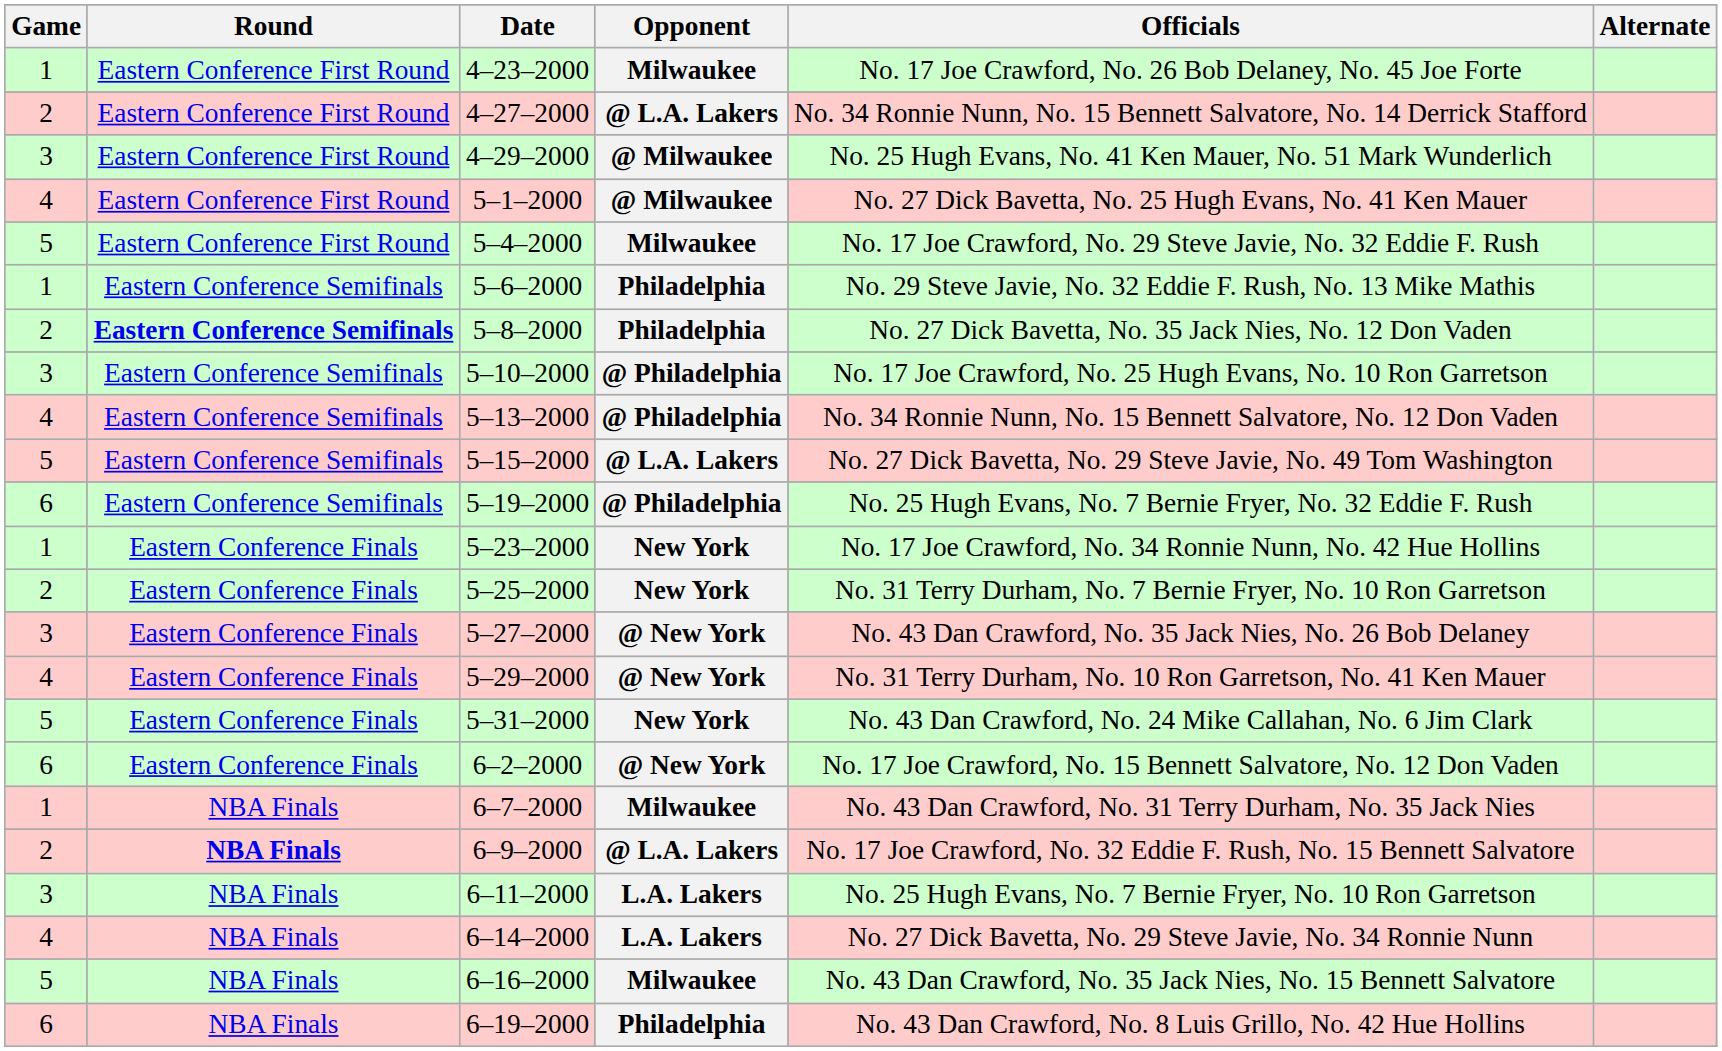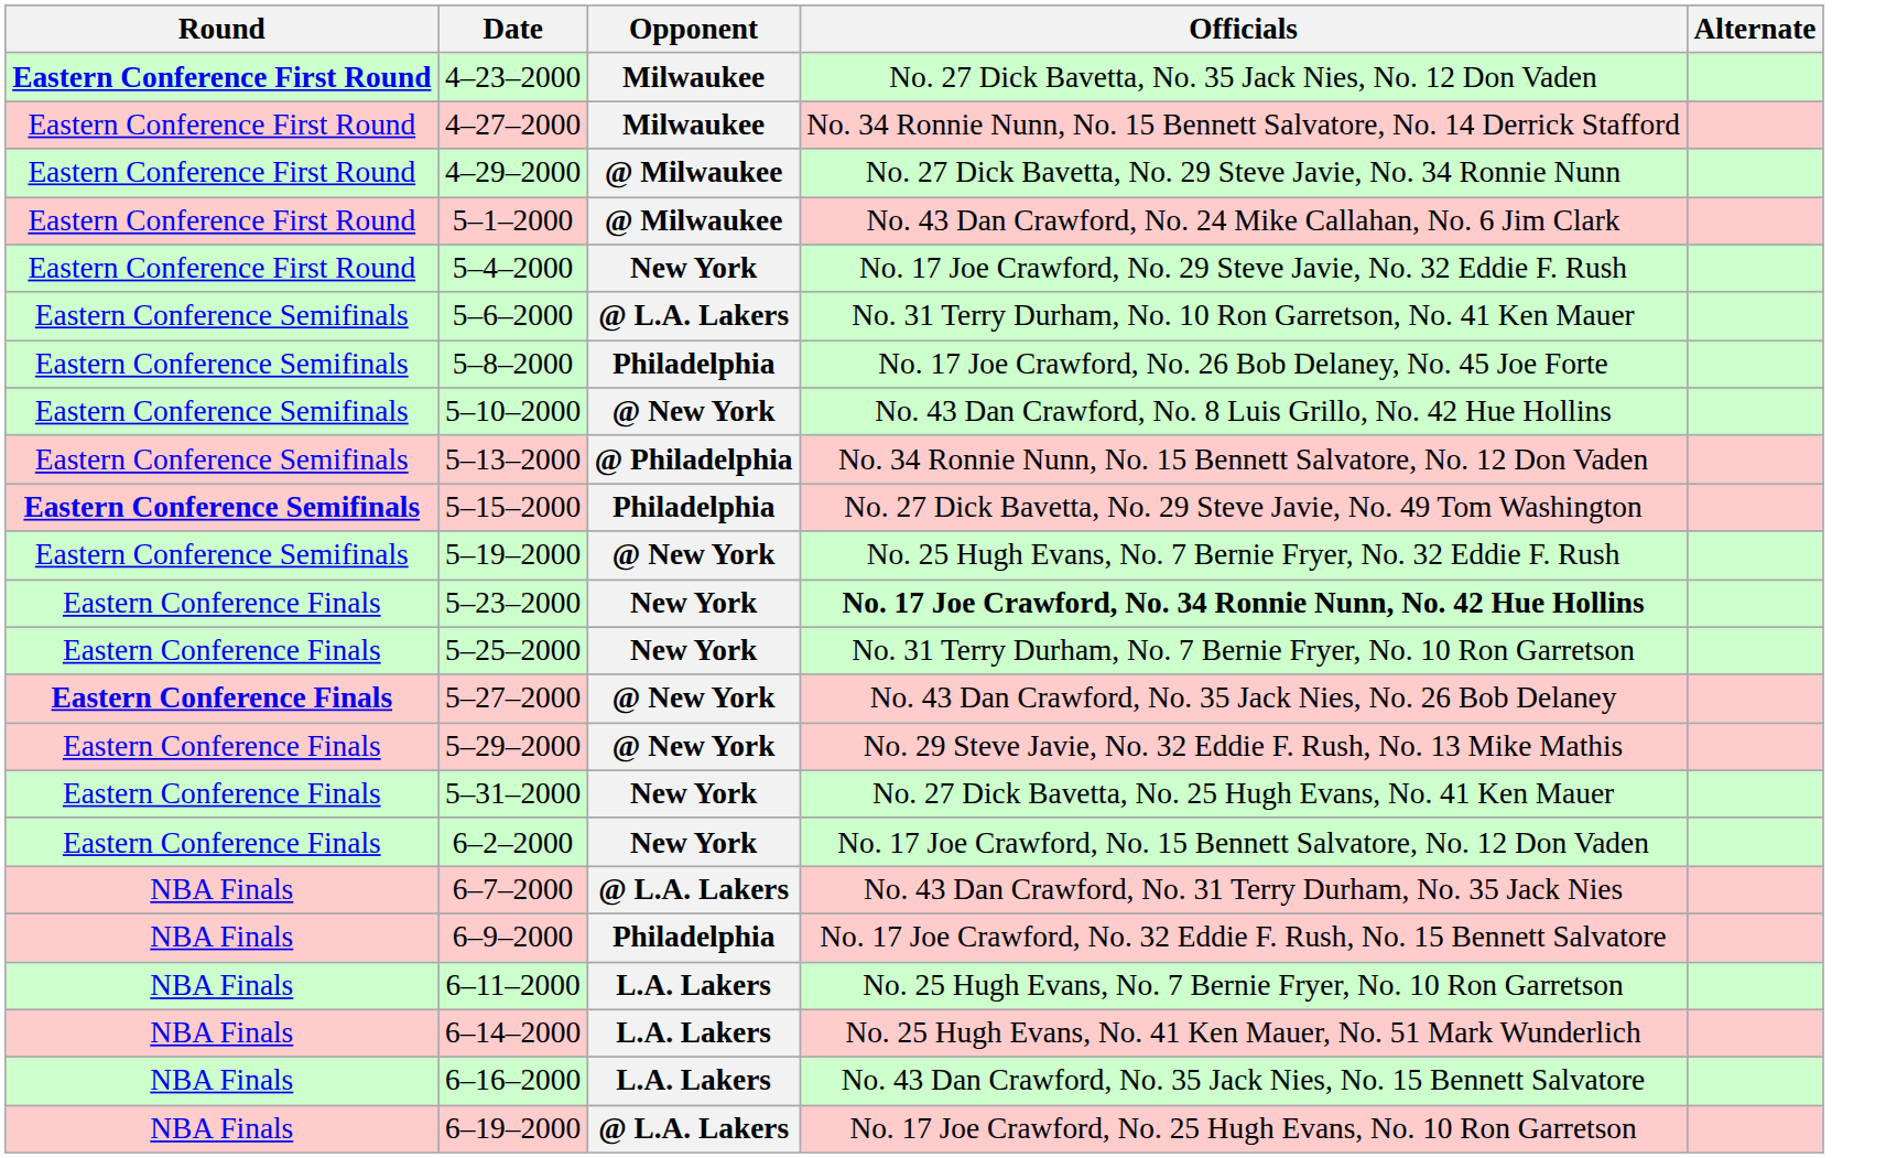- column: Game | 1 | 2 | 3 | 4 | 5 | 1 | 2 | 3 | 4 | 5 | 6 | 1 | 2 | 3 | 4 | 5 | 6 | 1 | 2 | 3 | 4 | 5 | 6
4–23–2000 | Round: normal -> bold
4–23–2000 | Officials: No. 17 Joe Crawford, No. 26 Bob Delaney, No. 45 Joe Forte -> No. 27 Dick Bavetta, No. 35 Jack Nies, No. 12 Don Vaden
4–27–2000 | Opponent: @ L.A. Lakers -> Milwaukee
4–29–2000 | Officials: No. 25 Hugh Evans, No. 41 Ken Mauer, No. 51 Mark Wunderlich -> No. 27 Dick Bavetta, No. 29 Steve Javie, No. 34 Ronnie Nunn
5–1–2000 | Officials: No. 27 Dick Bavetta, No. 25 Hugh Evans, No. 41 Ken Mauer -> No. 43 Dan Crawford, No. 24 Mike Callahan, No. 6 Jim Clark
5–4–2000 | Opponent: Milwaukee -> New York
5–6–2000 | Opponent: Philadelphia -> @ L.A. Lakers
5–6–2000 | Officials: No. 29 Steve Javie, No. 32 Eddie F. Rush, No. 13 Mike Mathis -> No. 31 Terry Durham, No. 10 Ron Garretson, No. 41 Ken Mauer
5–8–2000 | Round: bold -> normal
5–8–2000 | Officials: No. 27 Dick Bavetta, No. 35 Jack Nies, No. 12 Don Vaden -> No. 17 Joe Crawford, No. 26 Bob Delaney, No. 45 Joe Forte
5–10–2000 | Opponent: @ Philadelphia -> @ New York
5–10–2000 | Officials: No. 17 Joe Crawford, No. 25 Hugh Evans, No. 10 Ron Garretson -> No. 43 Dan Crawford, No. 8 Luis Grillo, No. 42 Hue Hollins
5–15–2000 | Round: normal -> bold
5–15–2000 | Opponent: @ L.A. Lakers -> Philadelphia
5–19–2000 | Opponent: @ Philadelphia -> @ New York
5–23–2000 | Officials: normal -> bold
5–27–2000 | Round: normal -> bold
5–29–2000 | Officials: No. 31 Terry Durham, No. 10 Ron Garretson, No. 41 Ken Mauer -> No. 29 Steve Javie, No. 32 Eddie F. Rush, No. 13 Mike Mathis
5–31–2000 | Officials: No. 43 Dan Crawford, No. 24 Mike Callahan, No. 6 Jim Clark -> No. 27 Dick Bavetta, No. 25 Hugh Evans, No. 41 Ken Mauer
6–2–2000 | Opponent: @ New York -> New York
6–7–2000 | Opponent: Milwaukee -> @ L.A. Lakers
6–9–2000 | Round: bold -> normal
6–9–2000 | Opponent: @ L.A. Lakers -> Philadelphia
6–14–2000 | Officials: No. 27 Dick Bavetta, No. 29 Steve Javie, No. 34 Ronnie Nunn -> No. 25 Hugh Evans, No. 41 Ken Mauer, No. 51 Mark Wunderlich
6–16–2000 | Opponent: Milwaukee -> L.A. Lakers
6–19–2000 | Opponent: Philadelphia -> @ L.A. Lakers
6–19–2000 | Officials: No. 43 Dan Crawford, No. 8 Luis Grillo, No. 42 Hue Hollins -> No. 17 Joe Crawford, No. 25 Hugh Evans, No. 10 Ron Garretson
